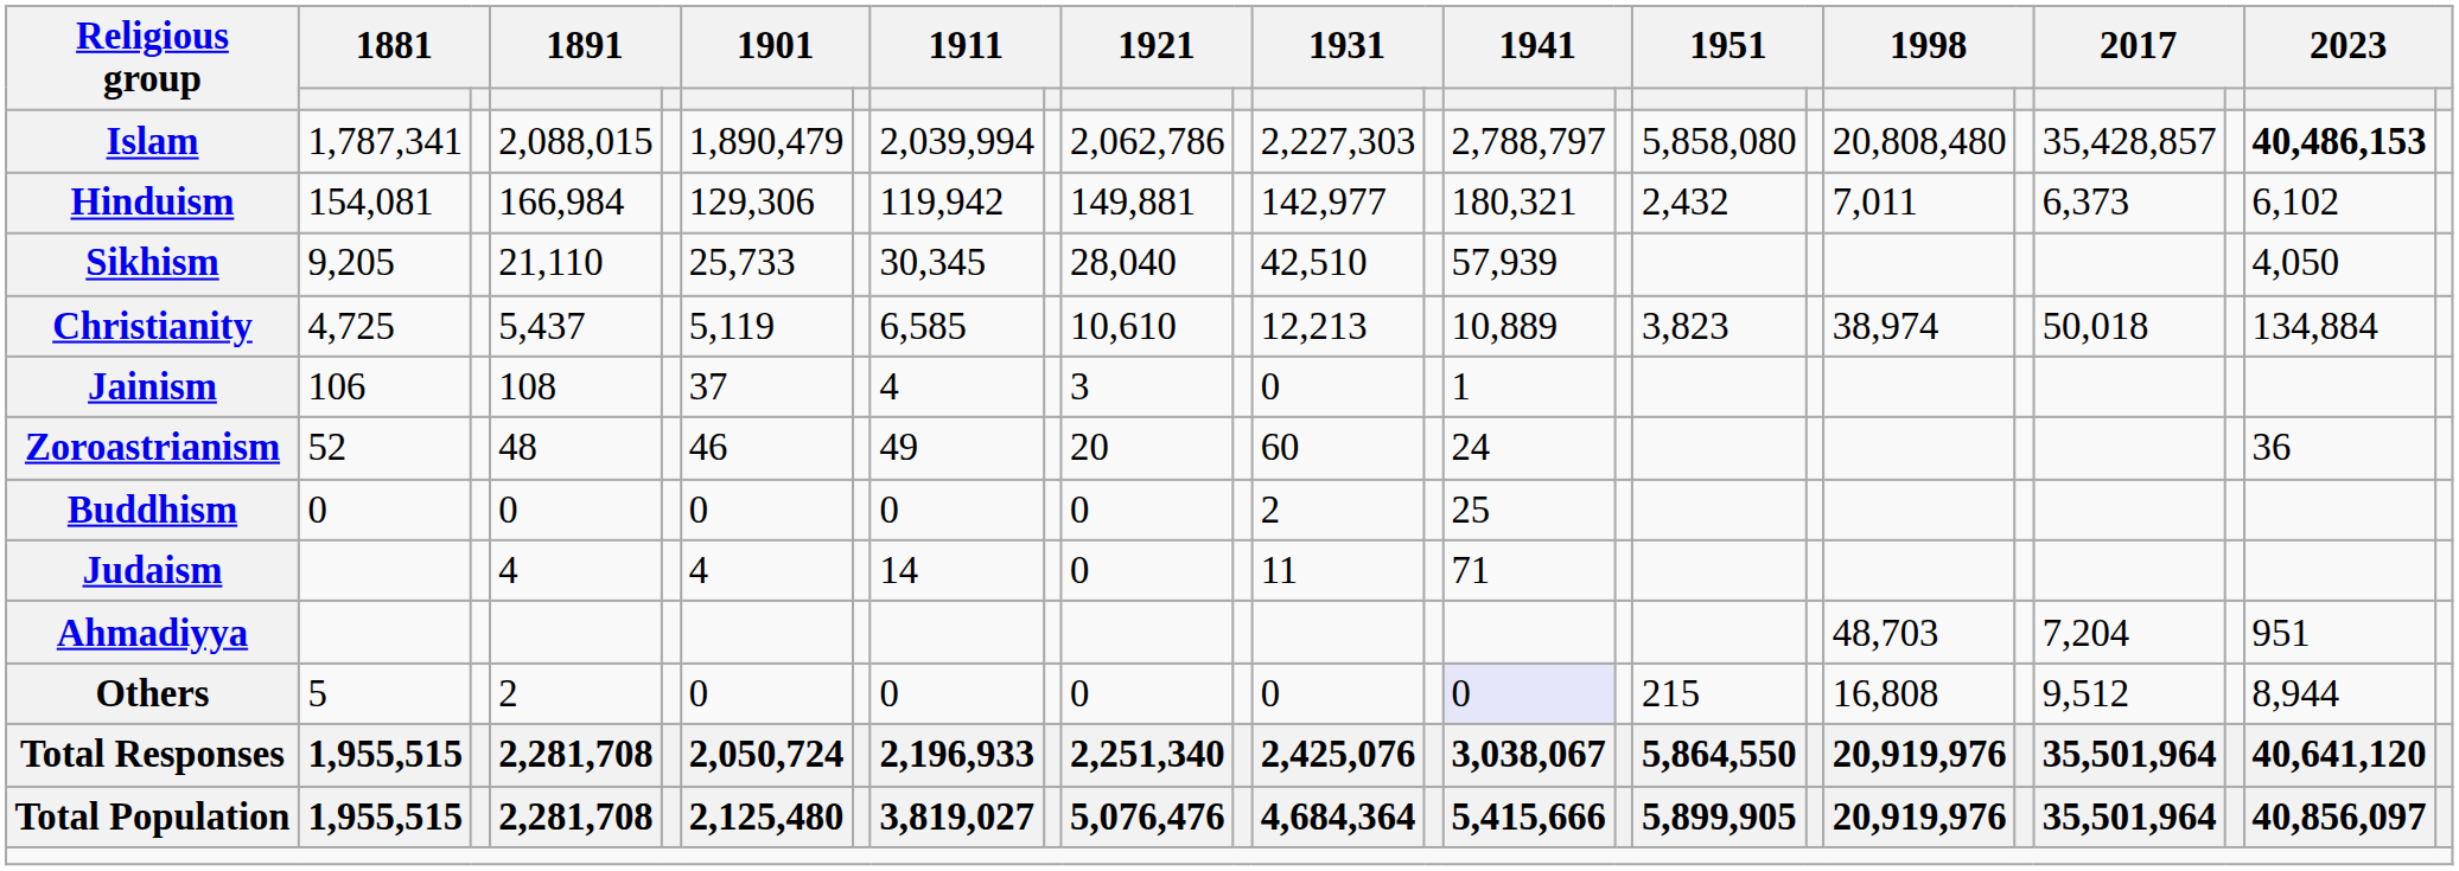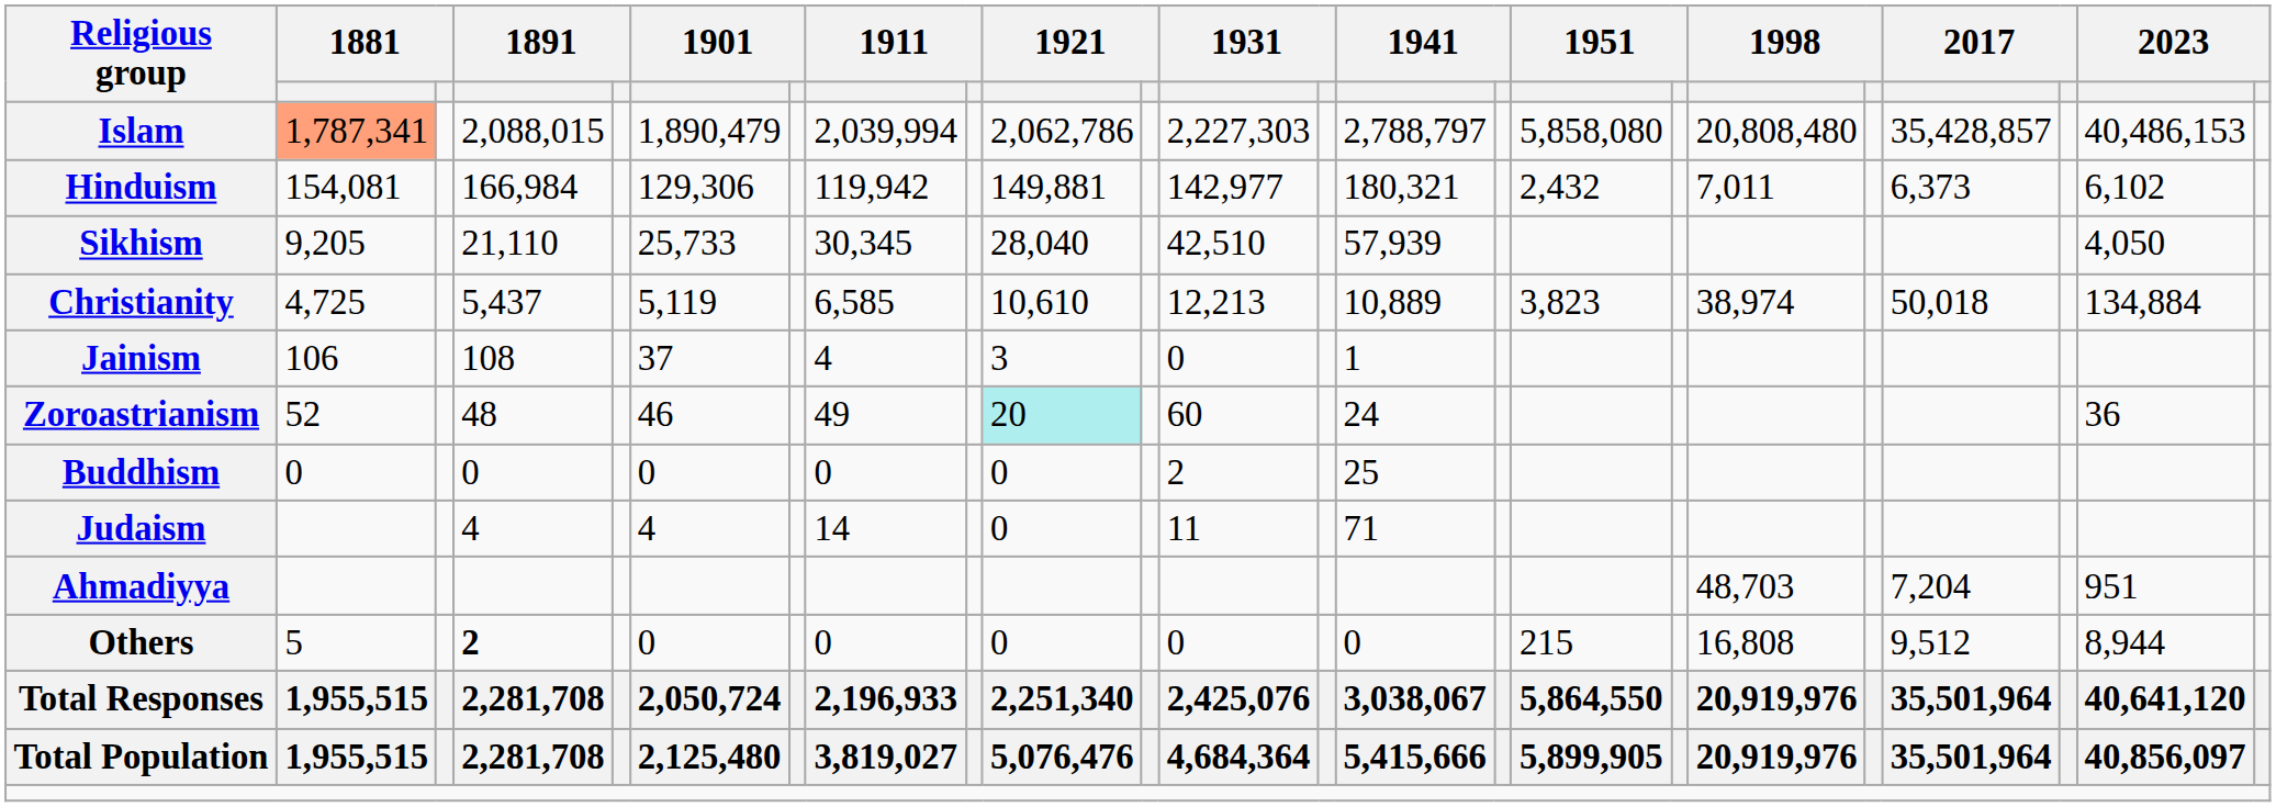Islam | column 2: no background -> lightsalmon background
Islam | column 22: bold -> normal
Zoroastrianism | column 10: no background -> paleturquoise background
Others | column 4: normal -> bold
Others | column 14: lavender background -> no background
